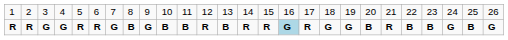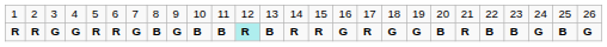row 2 | column 12: no background -> paleturquoise background
row 2 | column 16: lightblue background -> no background
